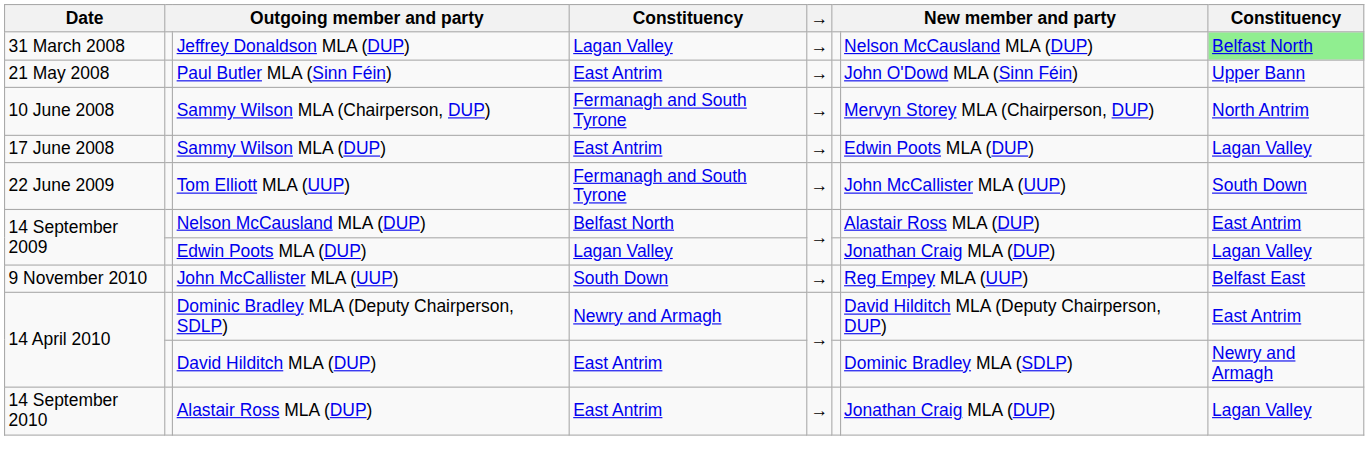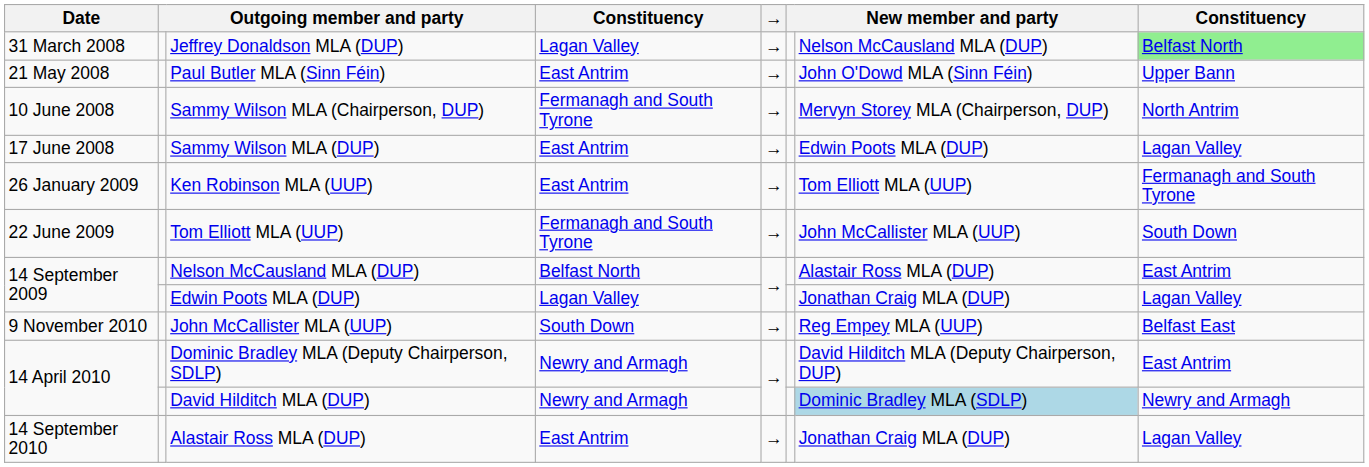+ row: 26 January 2009 | Ken Robinson MLA (UUP) | East Antrim | → | Tom Elliott MLA (UUP) | Fermanagh and South Tyrone
David Hilditch MLA (DUP) | column 4: East Antrim -> Newry and Armagh
David Hilditch MLA (DUP) | column 7: no background -> lightblue background
